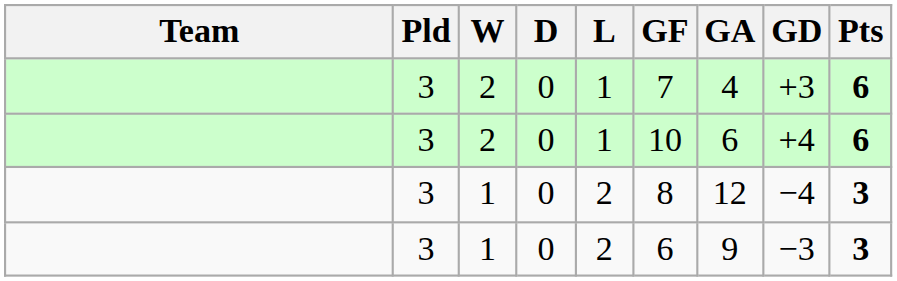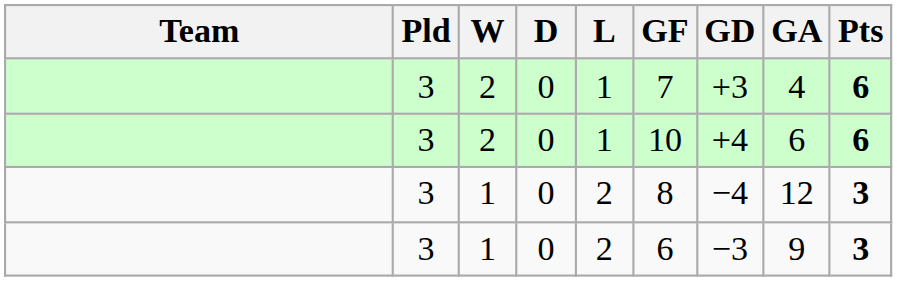columns swapped: GA <-> GD
